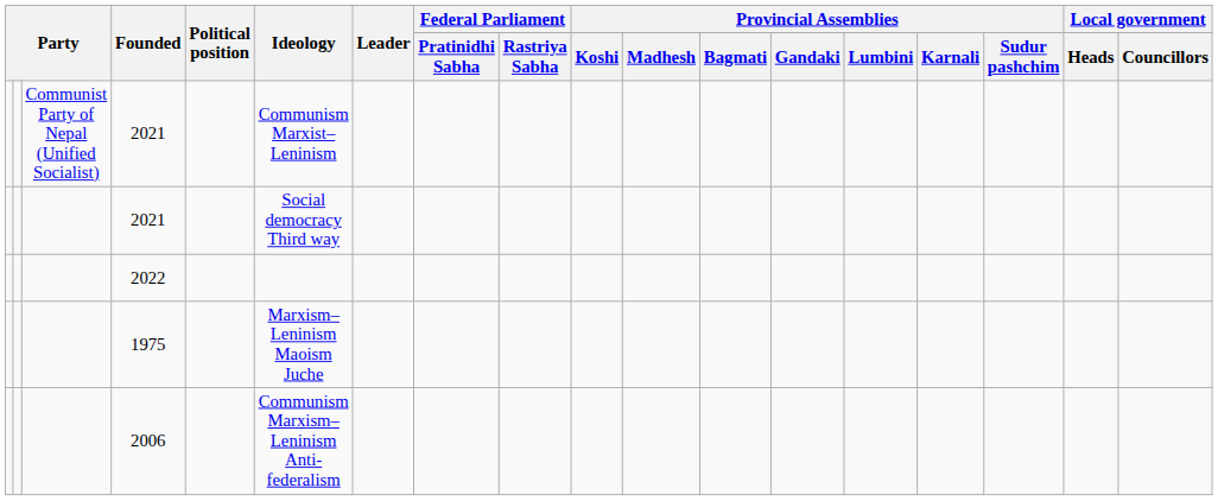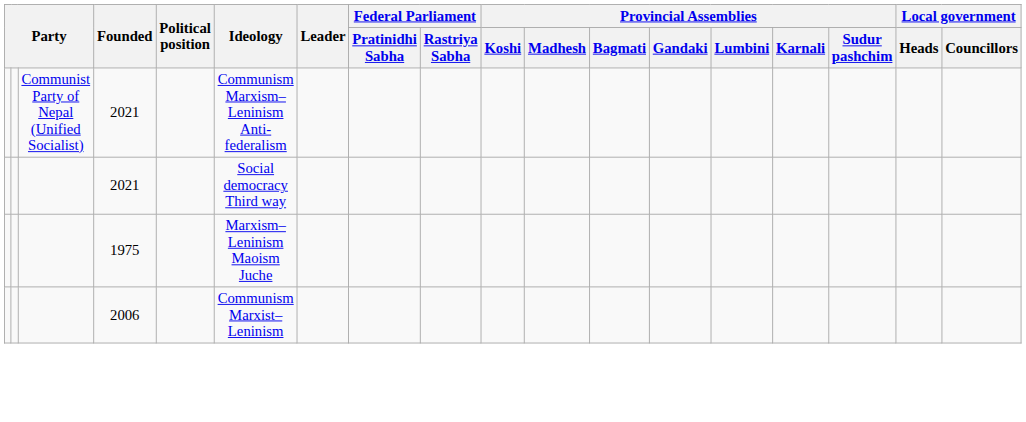Communist Party of Nepal (Unified Socialist) / 2021 | Ideology: Communism Marxist–Leninism -> Communism Marxism–Leninism Anti-federalism
- row: 2022
2006 | Ideology: Communism Marxism–Leninism Anti-federalism -> Communism Marxist–Leninism
